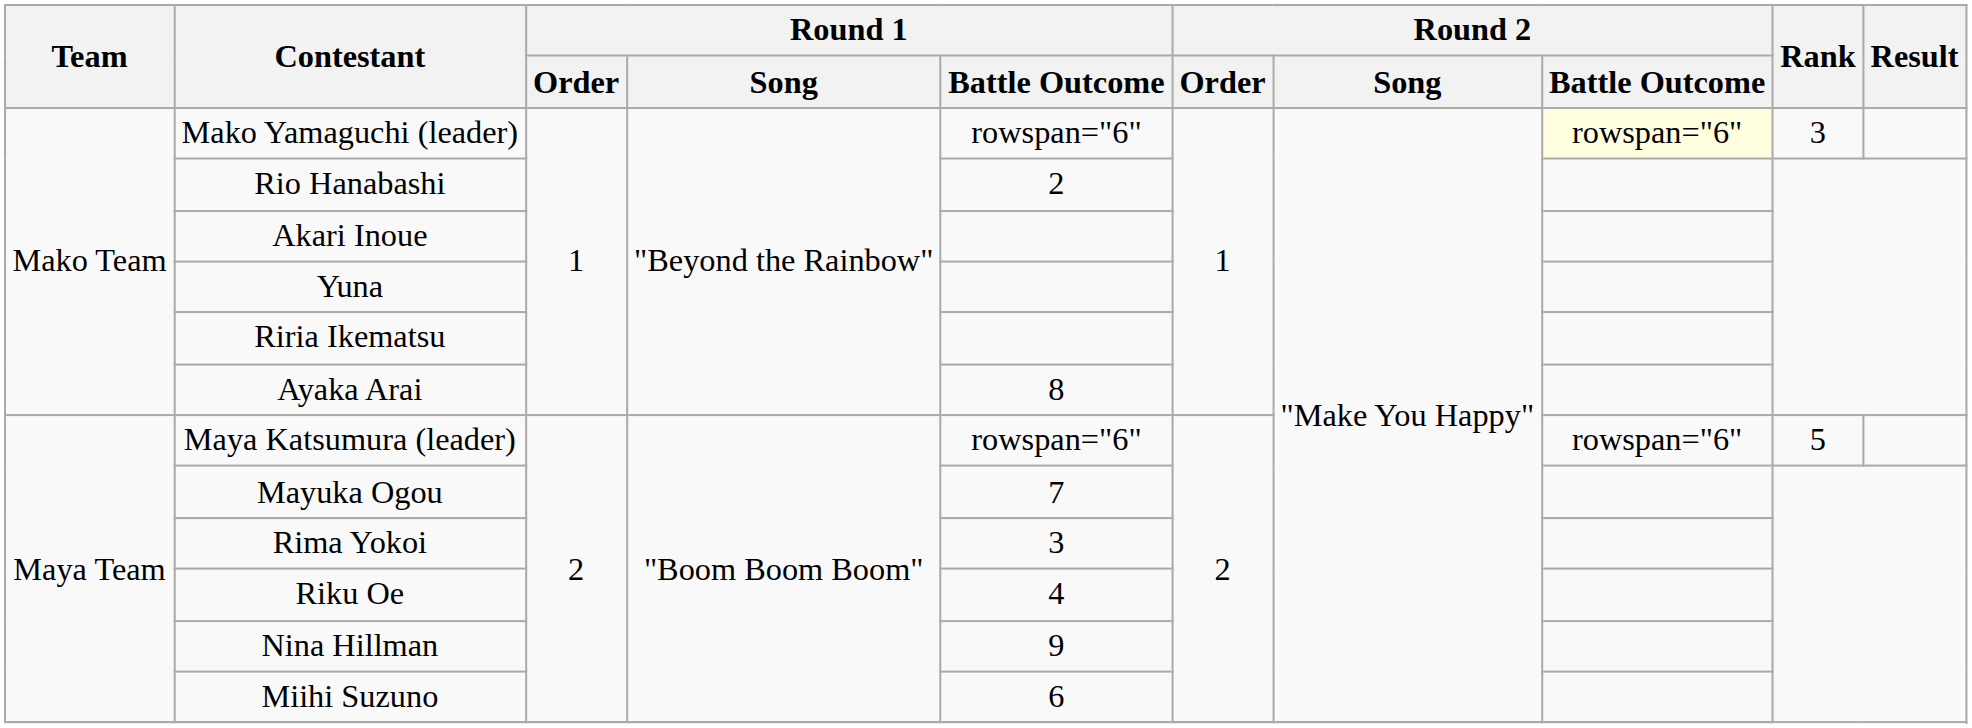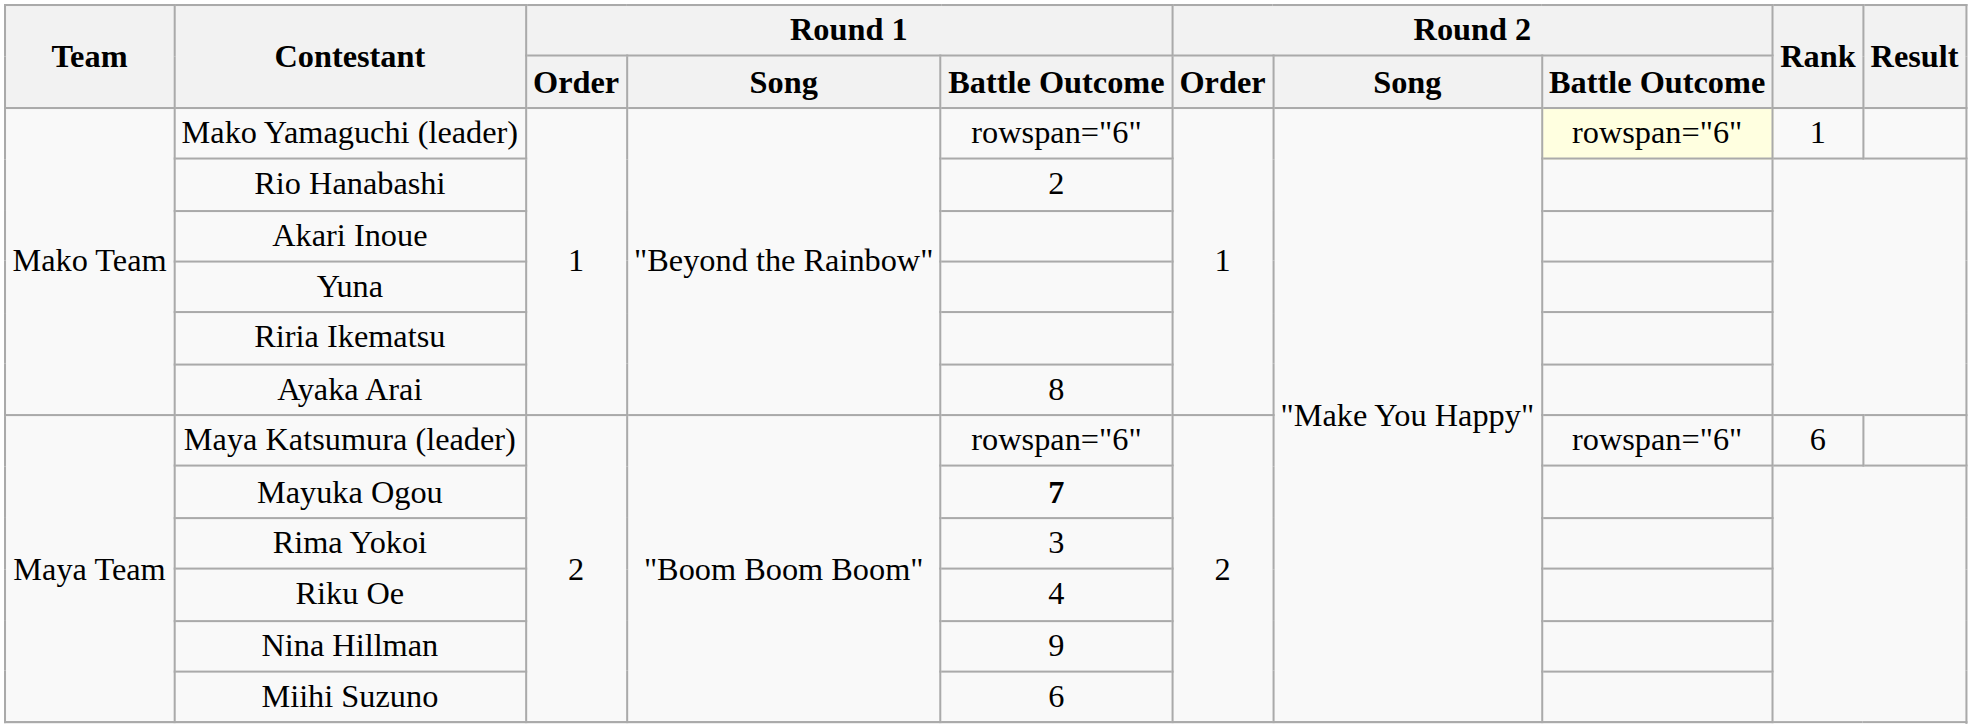Mako Yamaguchi (leader) | Rank: 3 -> 1
Maya Katsumura (leader) | Rank: 5 -> 6
Mayuka Ogou | Round 1 / Battle Outcome: normal -> bold
